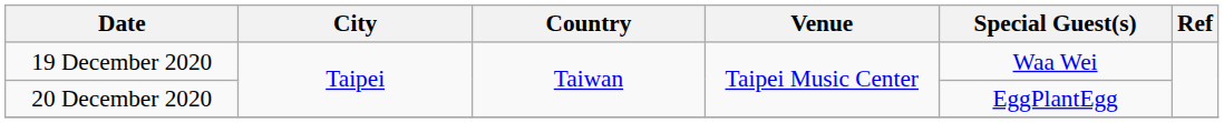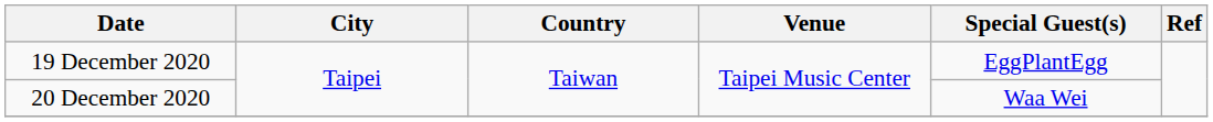19 December 2020 | Special Guest(s): Waa Wei -> EggPlantEgg
20 December 2020 | Special Guest(s): EggPlantEgg -> Waa Wei
